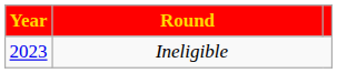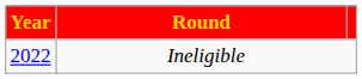Ineligible | Year: 2023 -> 2022
